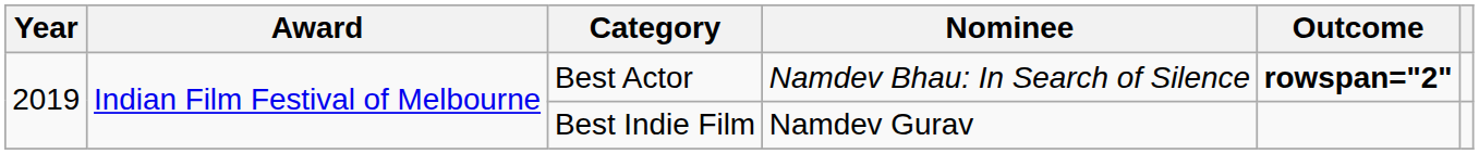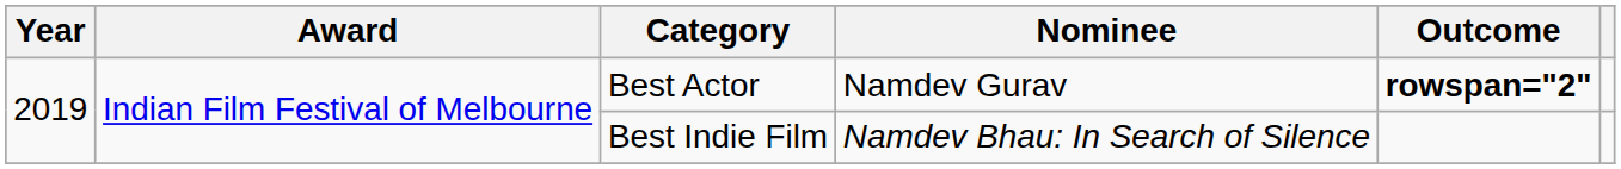Best Actor | Nominee: Namdev Bhau: In Search of Silence -> Namdev Gurav
Best Indie Film | Nominee: Namdev Gurav -> Namdev Bhau: In Search of Silence
